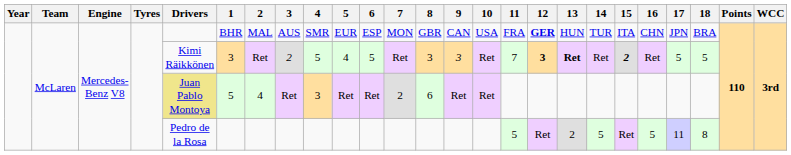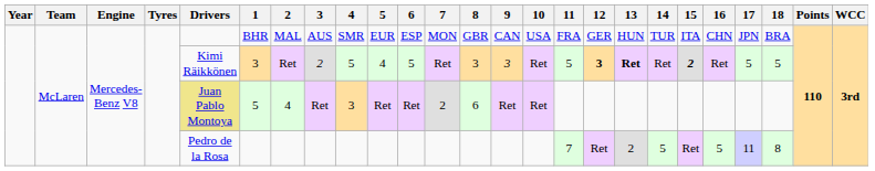row 2 | 12: bold -> normal
row 3 | 11: 7 -> 5
row 5 | 11: 5 -> 7
